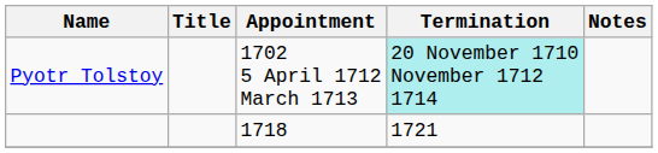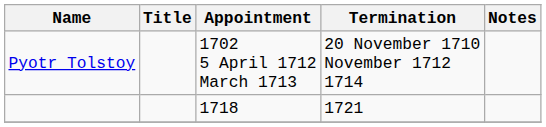Pyotr Tolstoy | Termination: paleturquoise background -> no background
